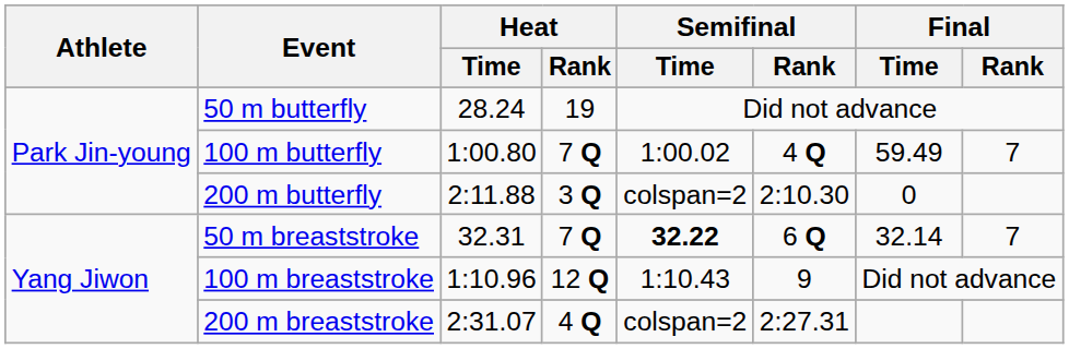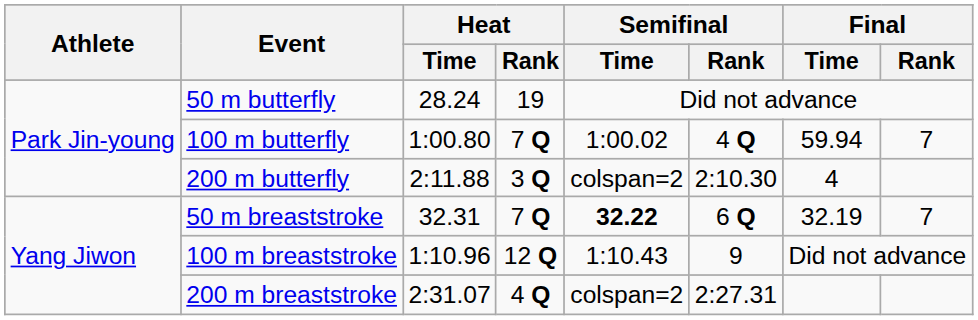100 m butterfly | Final / Time: 59.49 -> 59.94
200 m butterfly | Final / Time: 0 -> 4
50 m breaststroke | Final / Time: 32.14 -> 32.19
